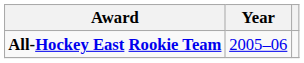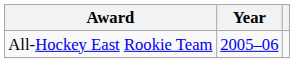row 2 | Award: bold -> normal
